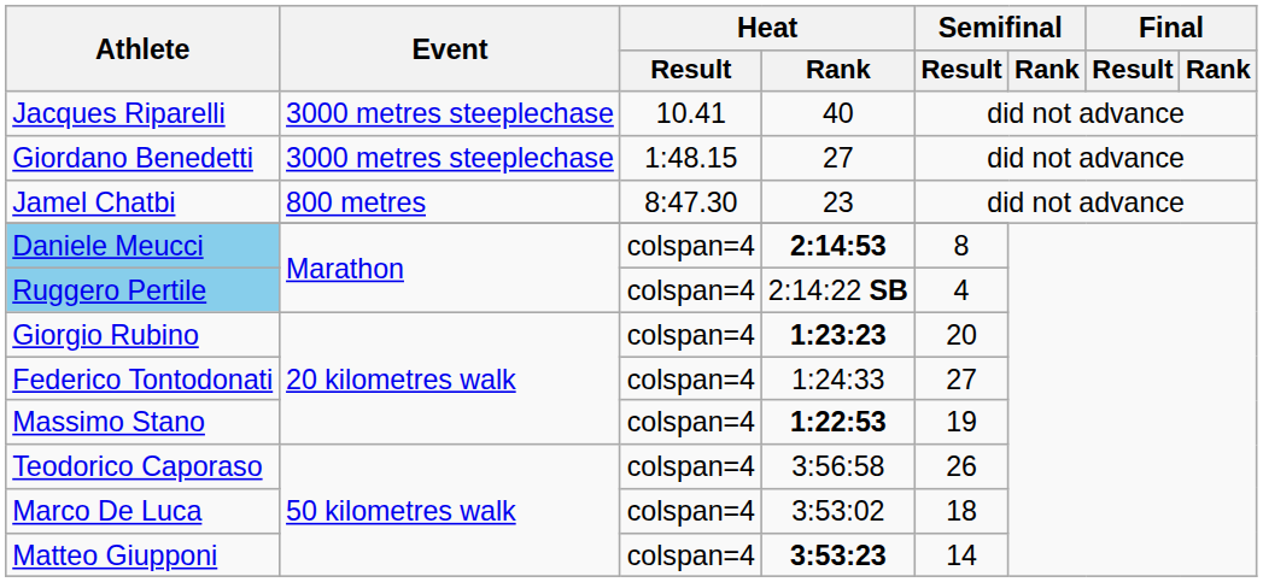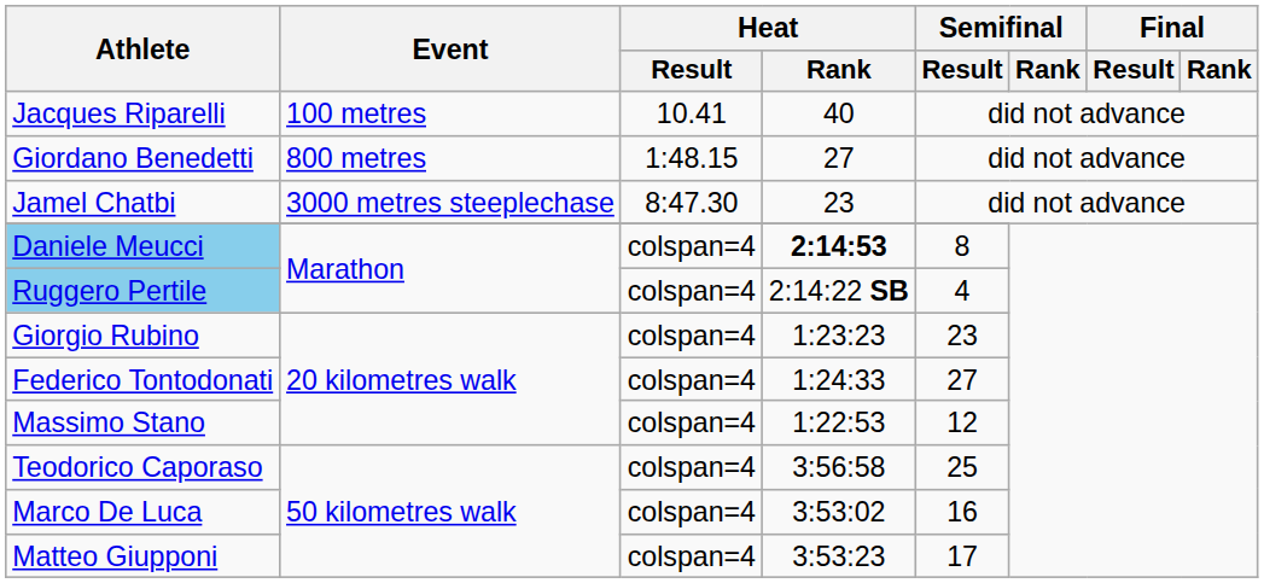Jacques Riparelli | Event: 3000 metres steeplechase -> 100 metres
Giordano Benedetti | Event: 3000 metres steeplechase -> 800 metres
Jamel Chatbi | Event: 800 metres -> 3000 metres steeplechase
Giorgio Rubino | Heat / Rank: bold -> normal
Giorgio Rubino | Semifinal / Result: 20 -> 23
Massimo Stano | Heat / Rank: bold -> normal
Massimo Stano | Semifinal / Result: 19 -> 12
Teodorico Caporaso | Semifinal / Result: 26 -> 25
Marco De Luca | Semifinal / Result: 18 -> 16
Matteo Giupponi | Heat / Rank: bold -> normal
Matteo Giupponi | Semifinal / Result: 14 -> 17
